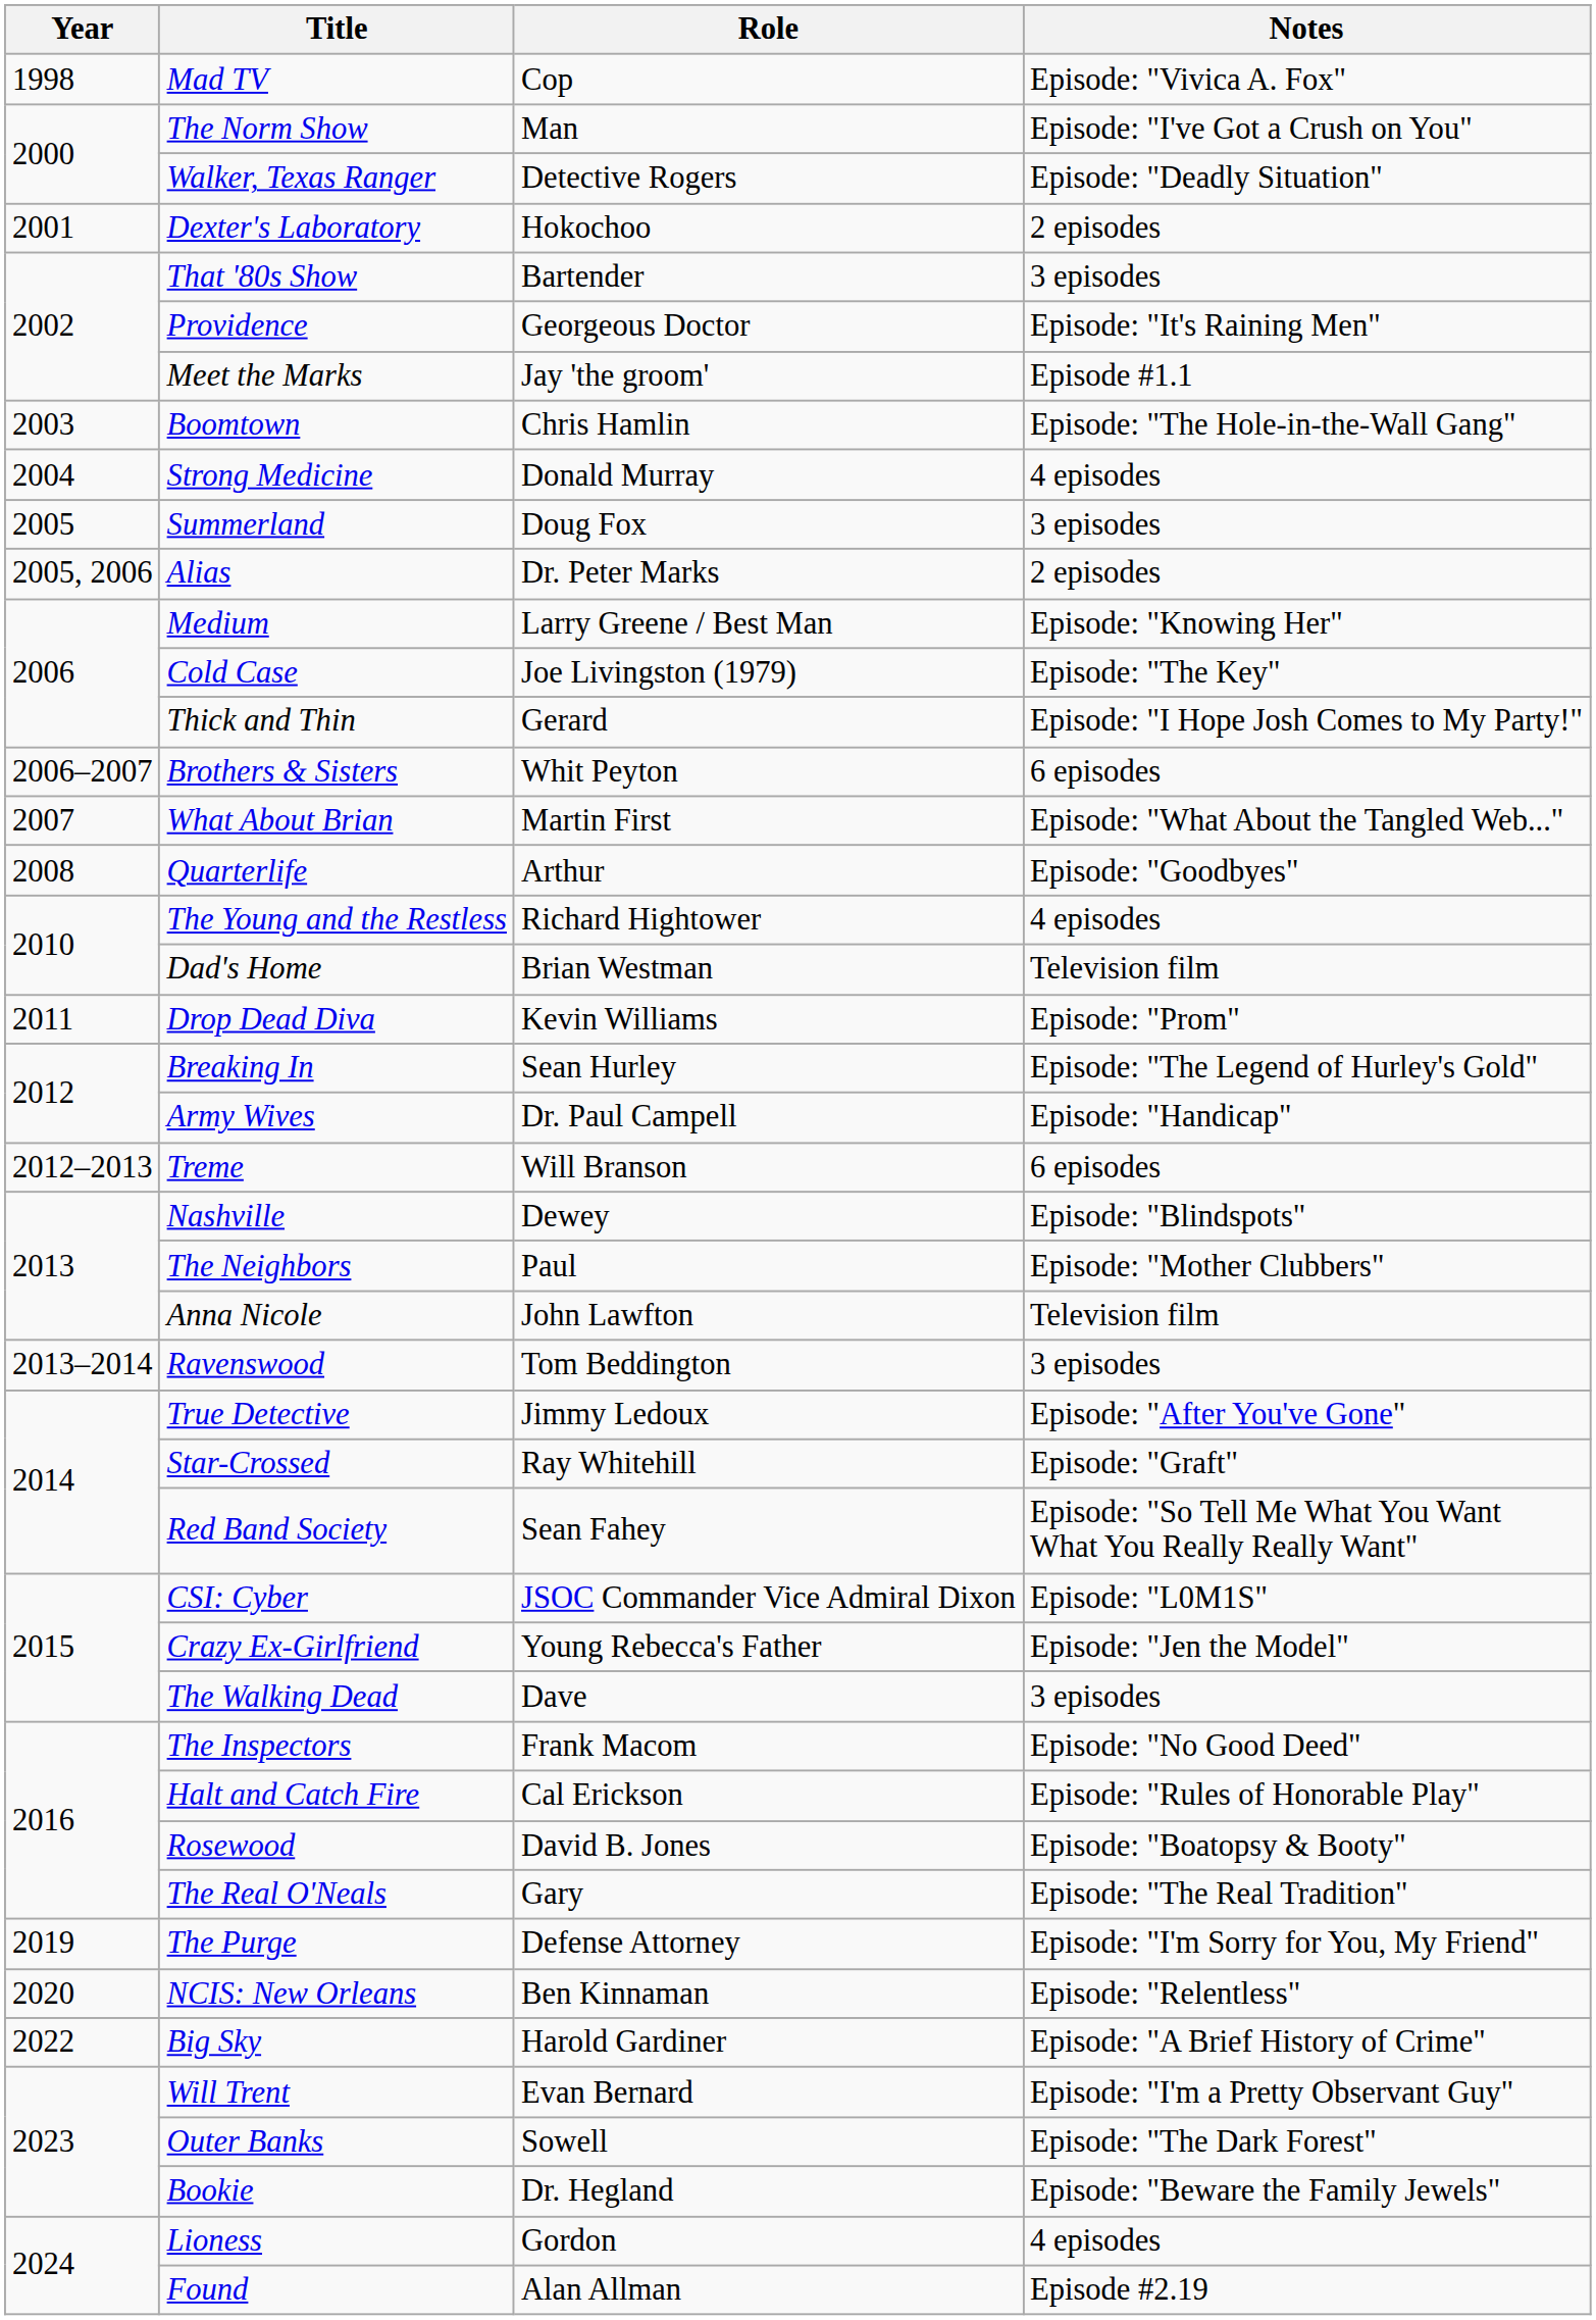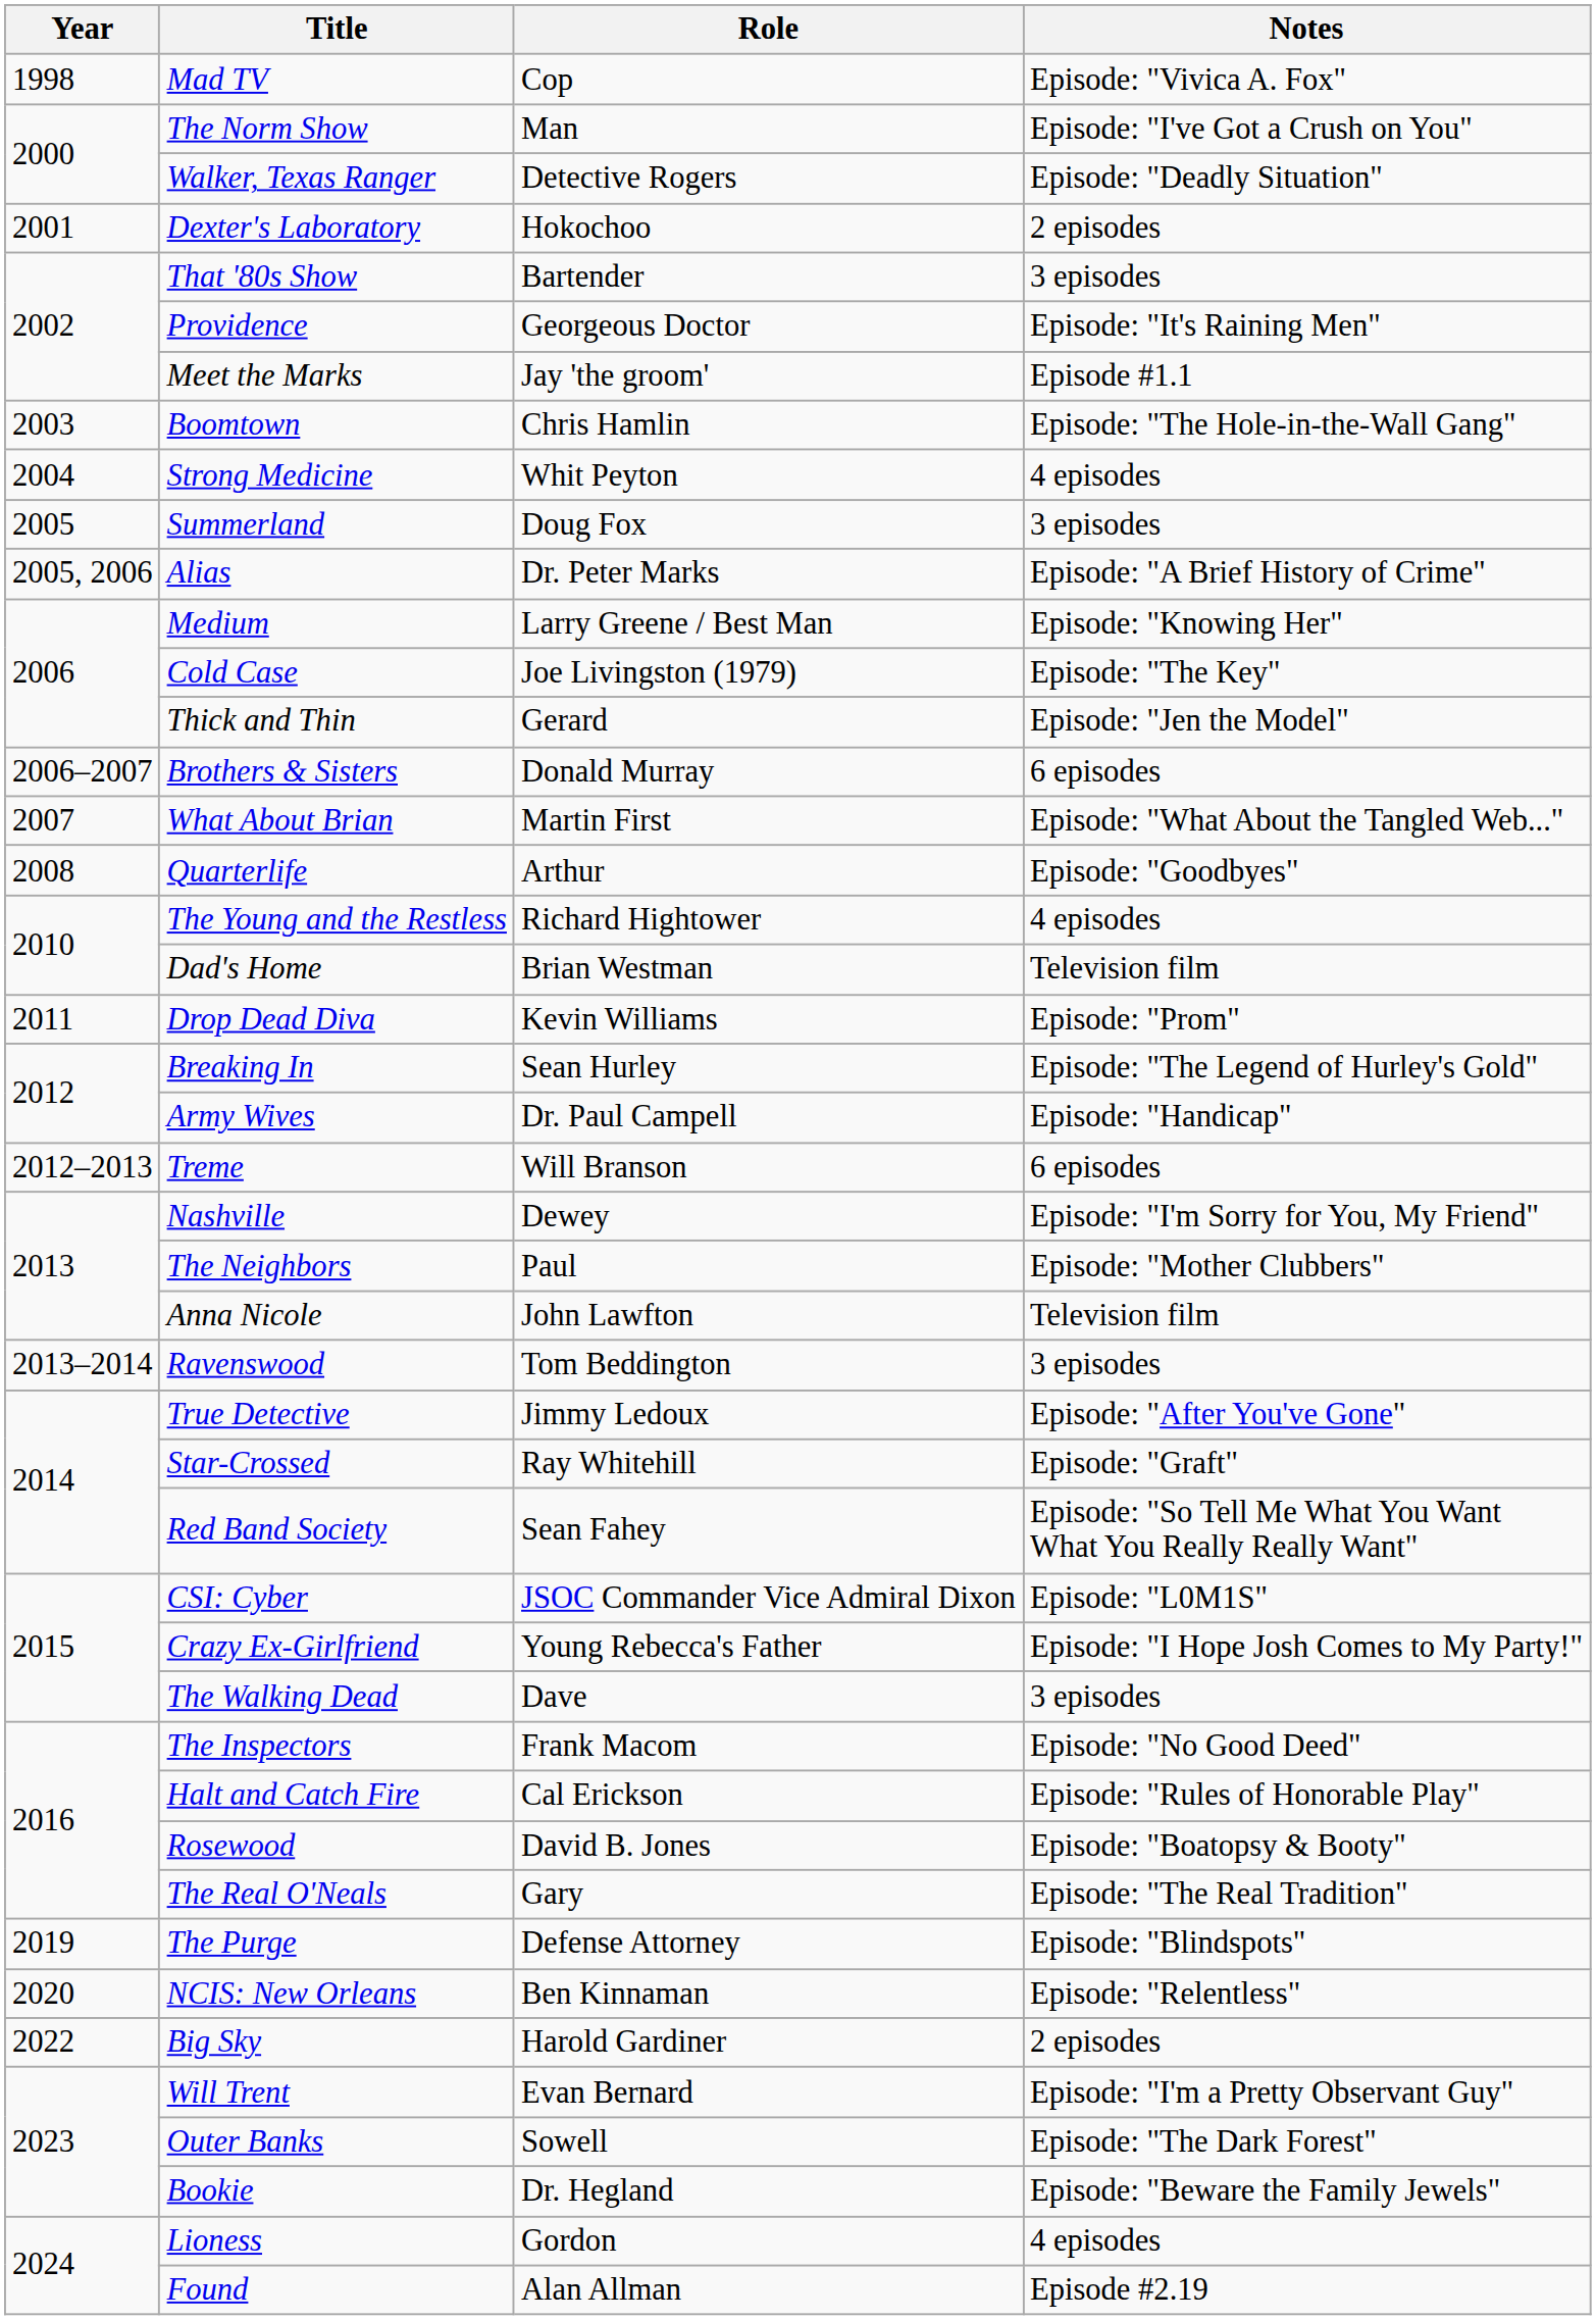Strong Medicine | Role: Donald Murray -> Whit Peyton
Alias | Notes: 2 episodes -> Episode: "A Brief History of Crime"
Thick and Thin | Notes: Episode: "I Hope Josh Comes to My Party!" -> Episode: "Jen the Model"
Brothers & Sisters | Role: Whit Peyton -> Donald Murray
Nashville | Notes: Episode: "Blindspots" -> Episode: "I'm Sorry for You, My Friend"
Crazy Ex-Girlfriend | Notes: Episode: "Jen the Model" -> Episode: "I Hope Josh Comes to My Party!"
The Purge | Notes: Episode: "I'm Sorry for You, My Friend" -> Episode: "Blindspots"
Big Sky | Notes: Episode: "A Brief History of Crime" -> 2 episodes
